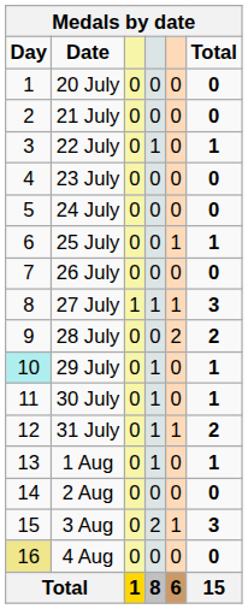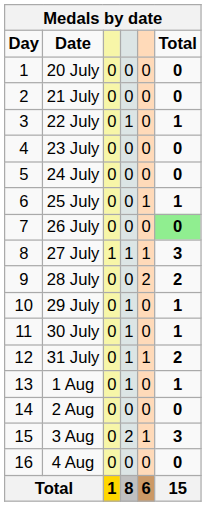26 July | Total: no background -> lightgreen background
29 July | Day: paleturquoise background -> no background
4 Aug | Day: khaki background -> no background
